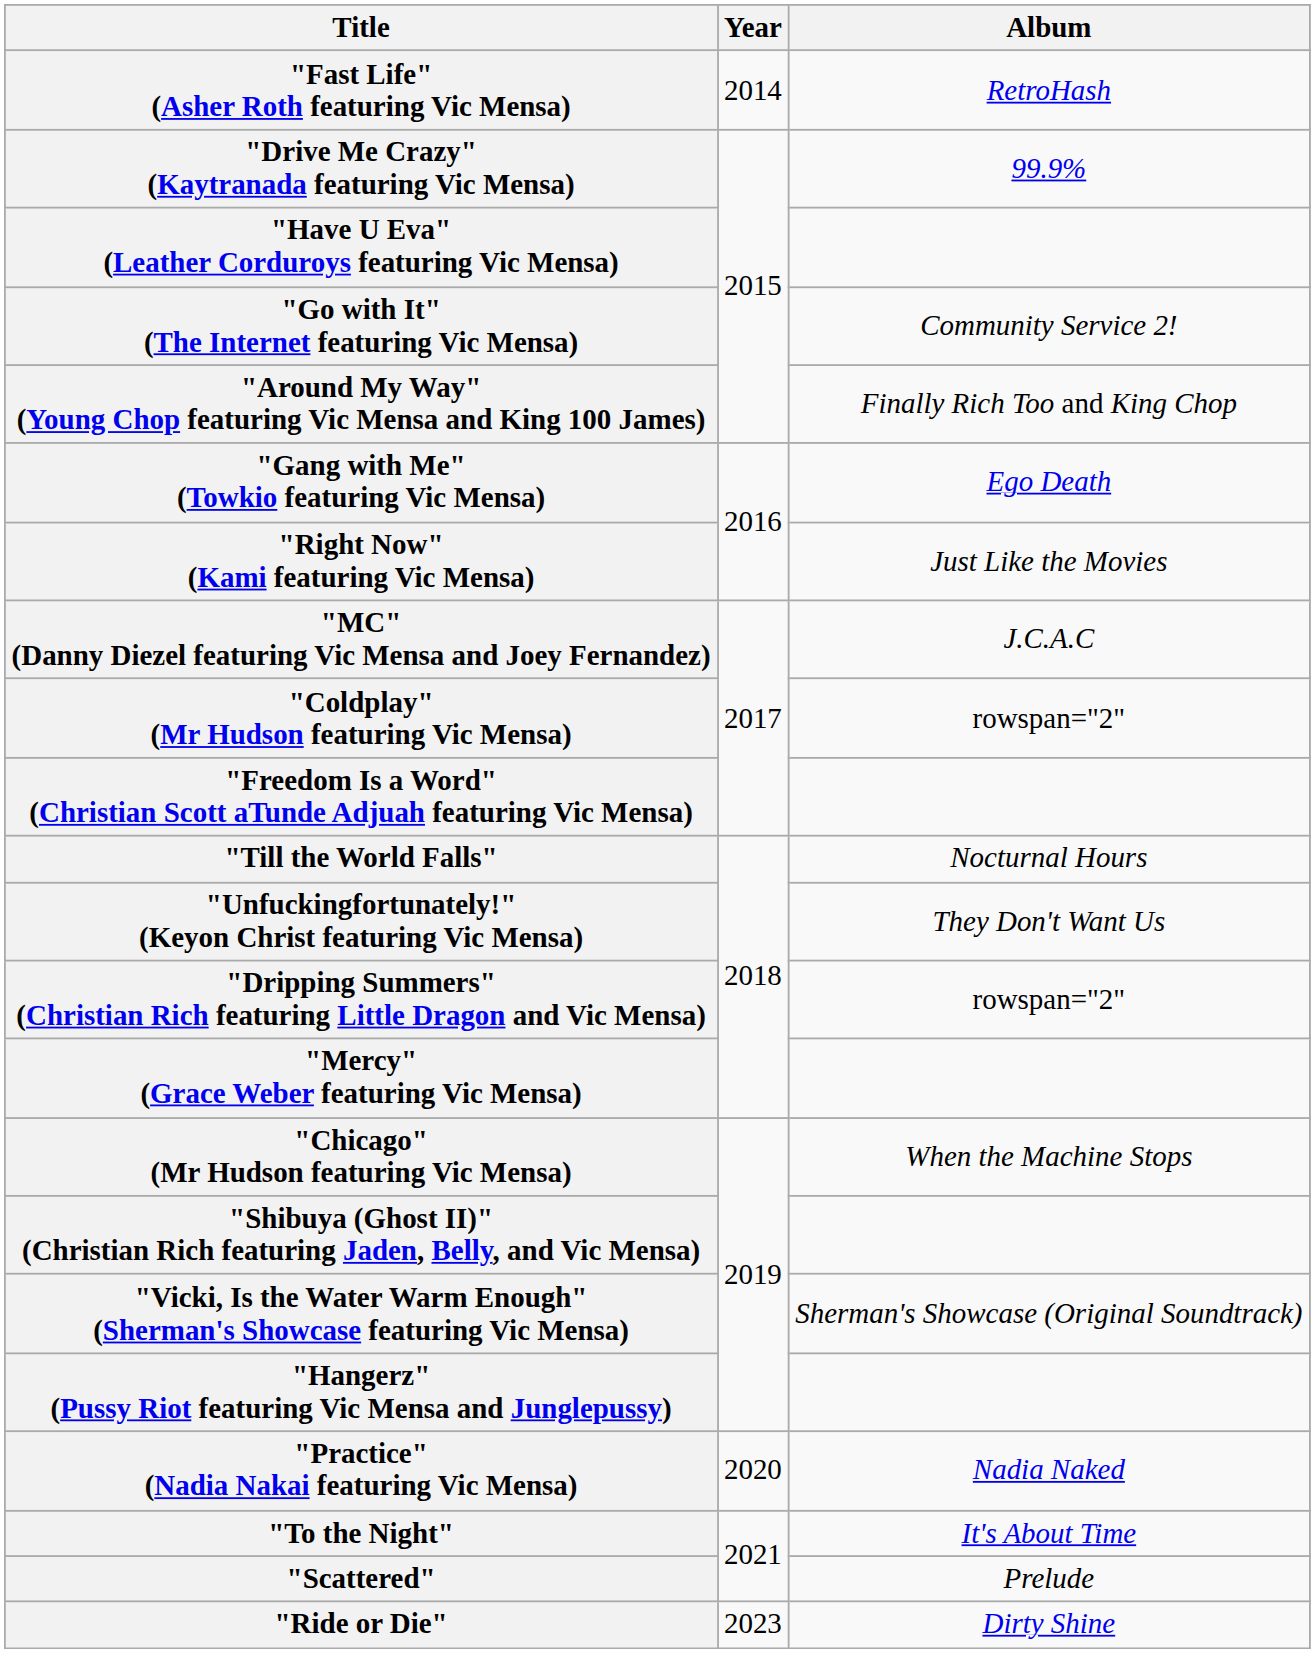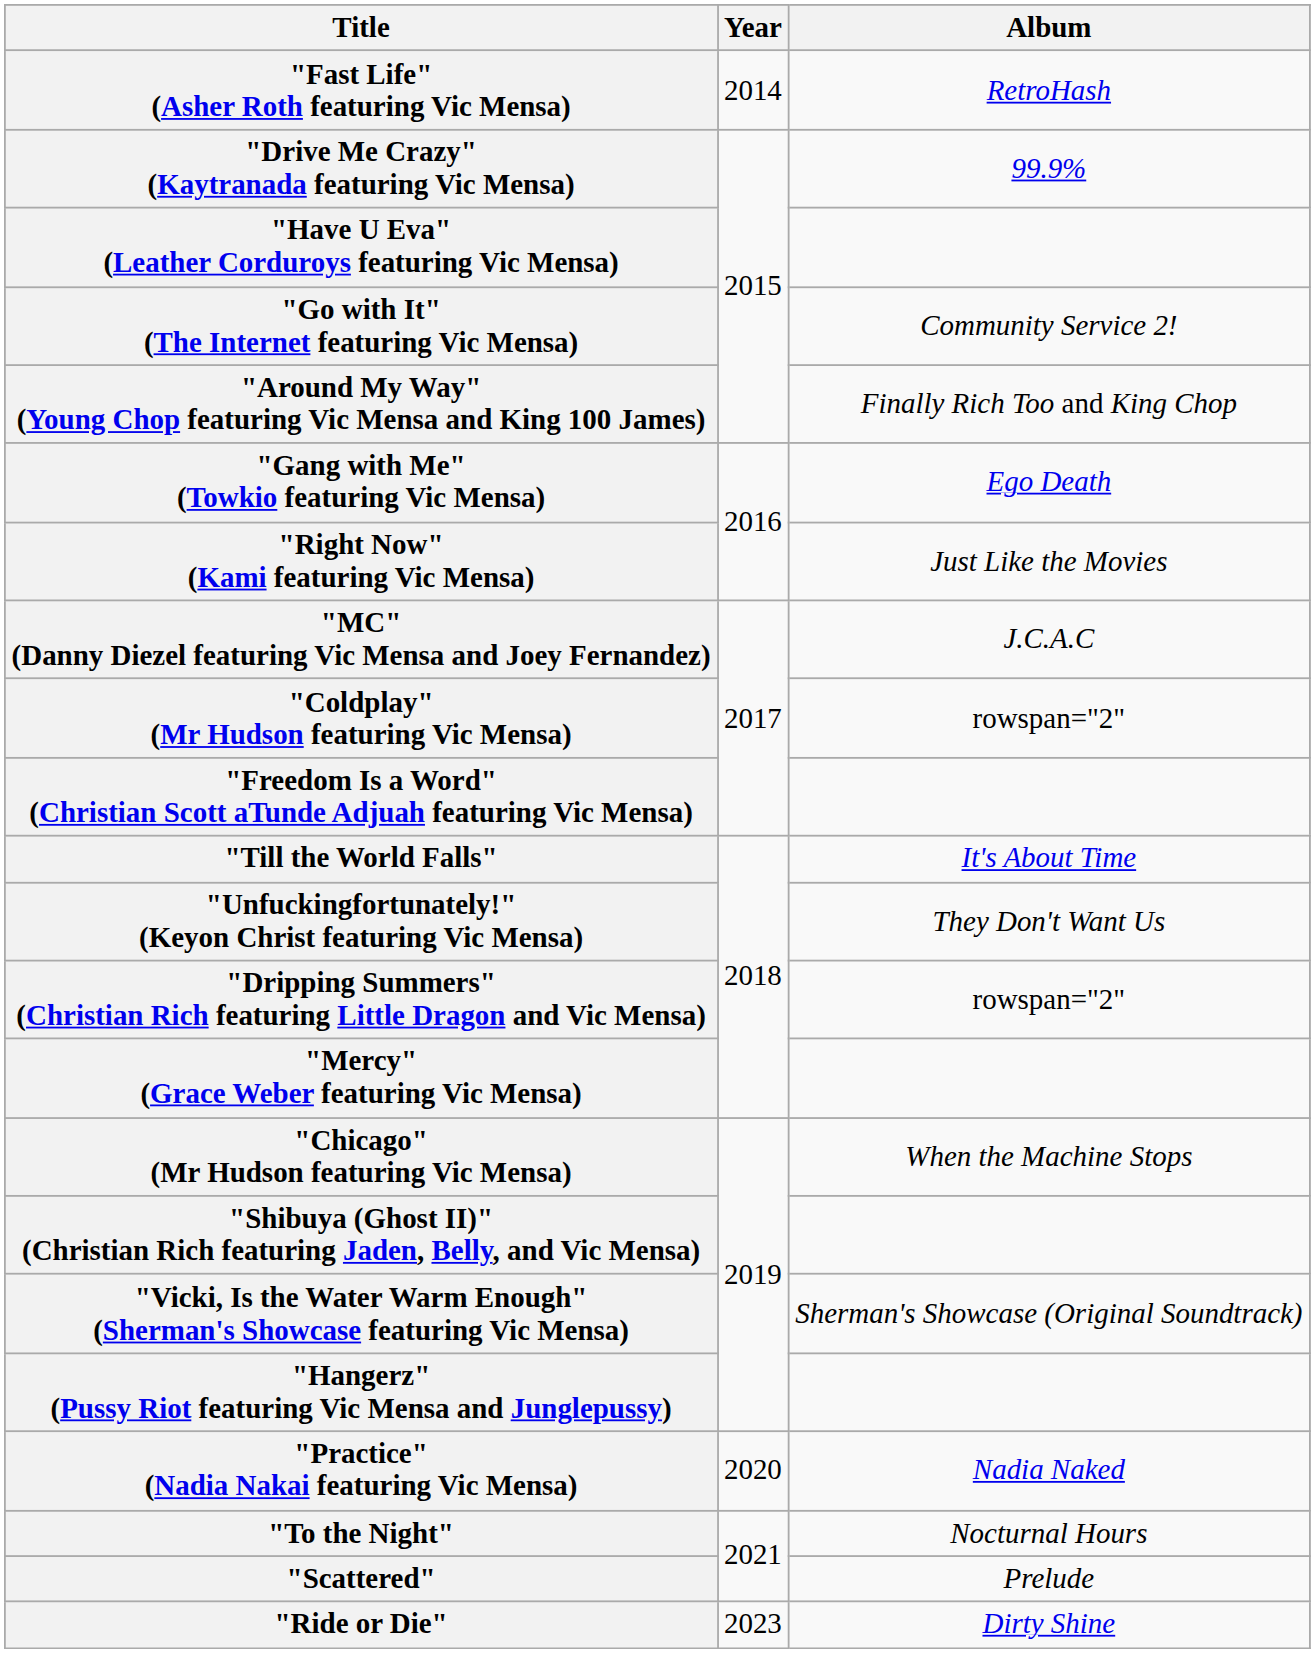"Till the World Falls" | Album: Nocturnal Hours -> It's About Time
"To the Night" | Album: It's About Time -> Nocturnal Hours
